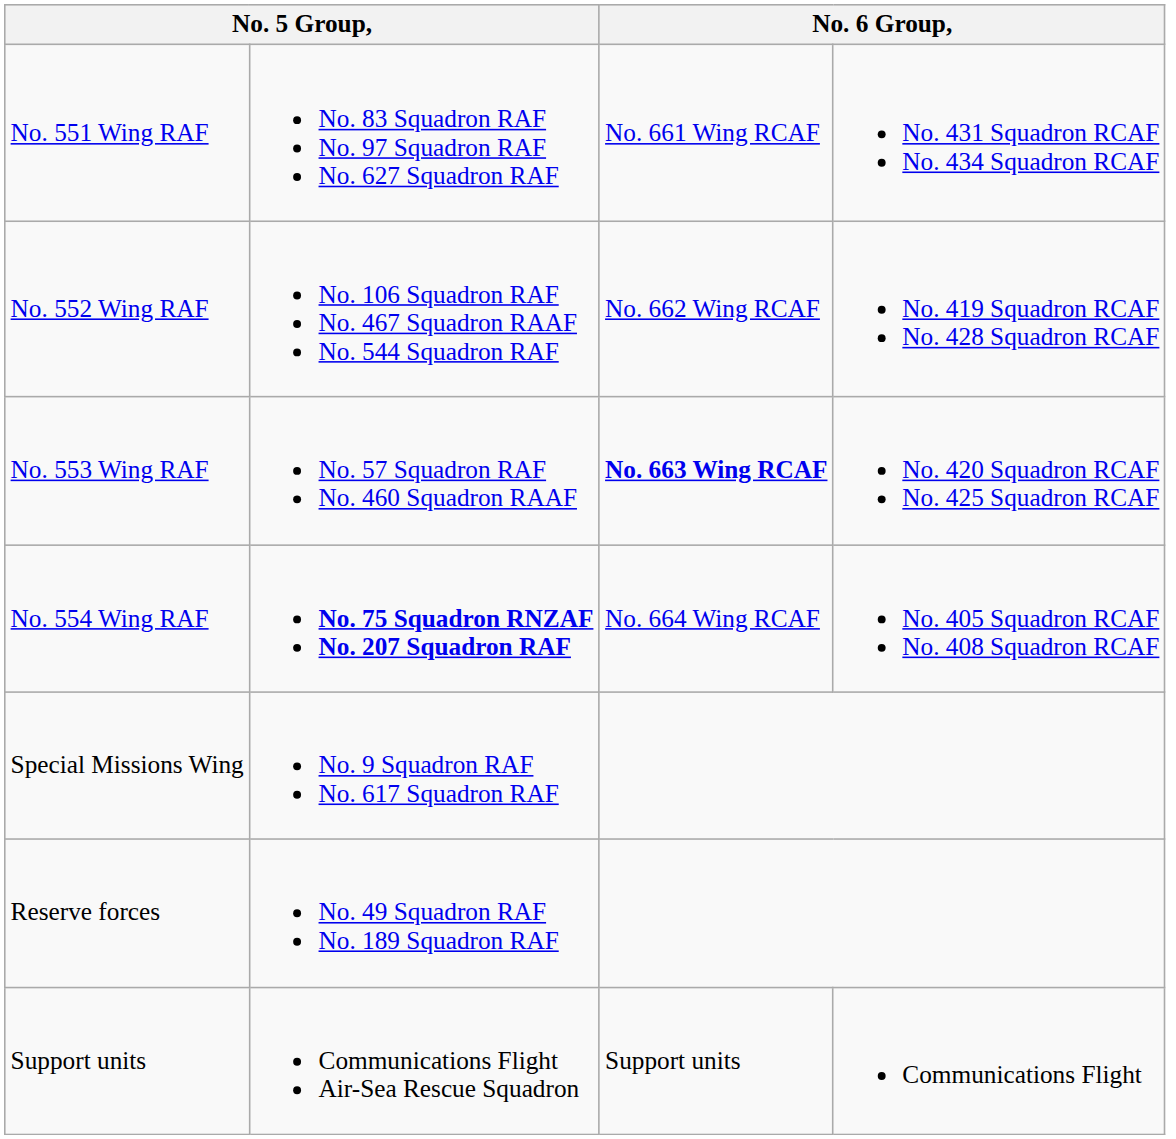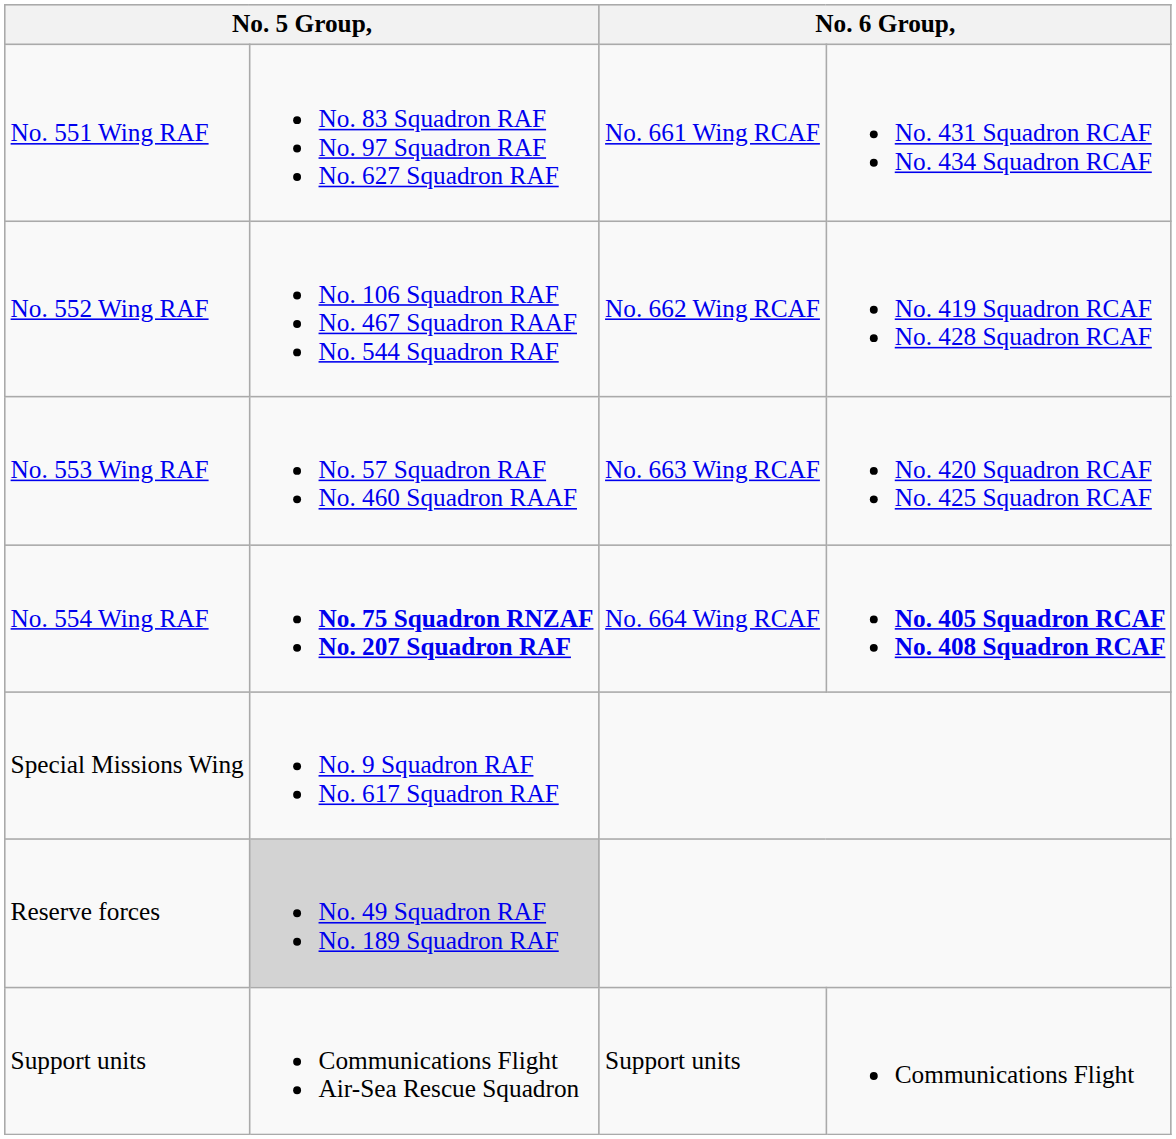No. 553 Wing RAF | column 3: bold -> normal
No. 554 Wing RAF | column 4: normal -> bold
Reserve forces | column 2: no background -> lightgrey background
